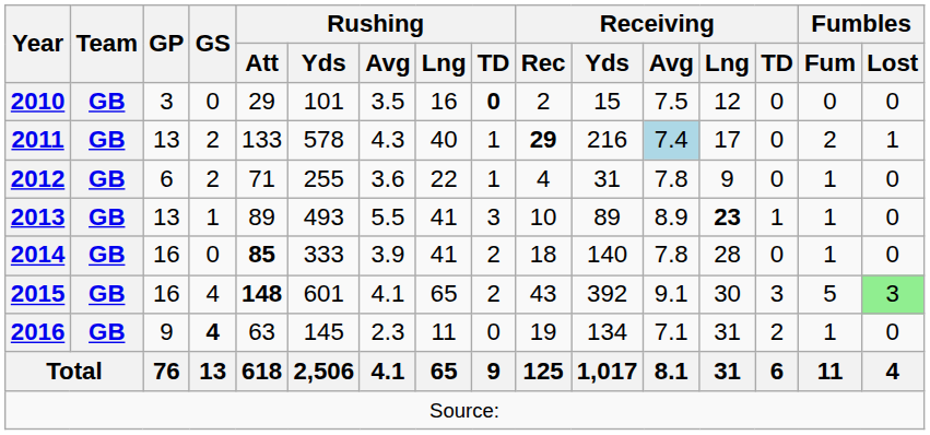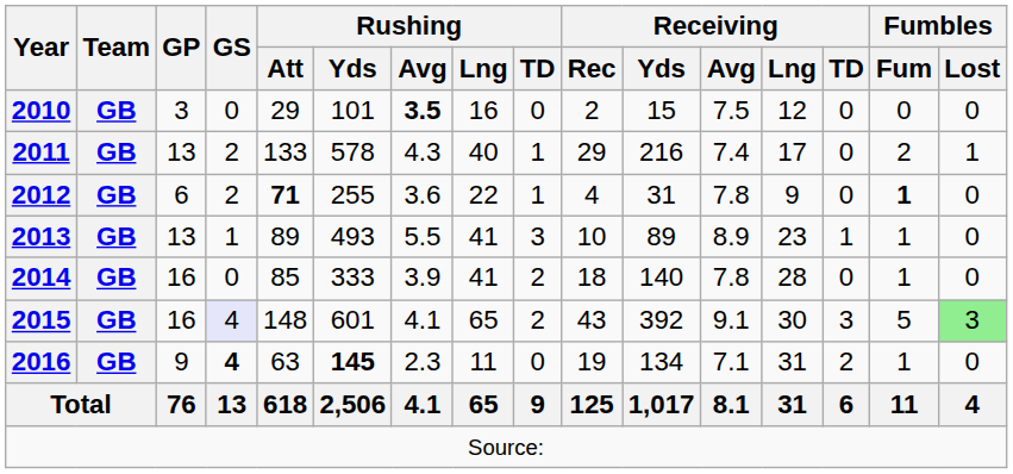2010 | Rushing / Avg: normal -> bold
2010 | Rushing / TD: bold -> normal
2011 | Receiving / Rec: bold -> normal
2011 | Receiving / Avg: lightblue background -> no background
2012 | Rushing / Att: normal -> bold
2012 | Fumbles / Fum: normal -> bold
2013 | Receiving / Lng: bold -> normal
2014 | Rushing / Att: bold -> normal
2015 | GS: no background -> lavender background
2015 | Rushing / Att: bold -> normal
2016 | Rushing / Yds: normal -> bold
